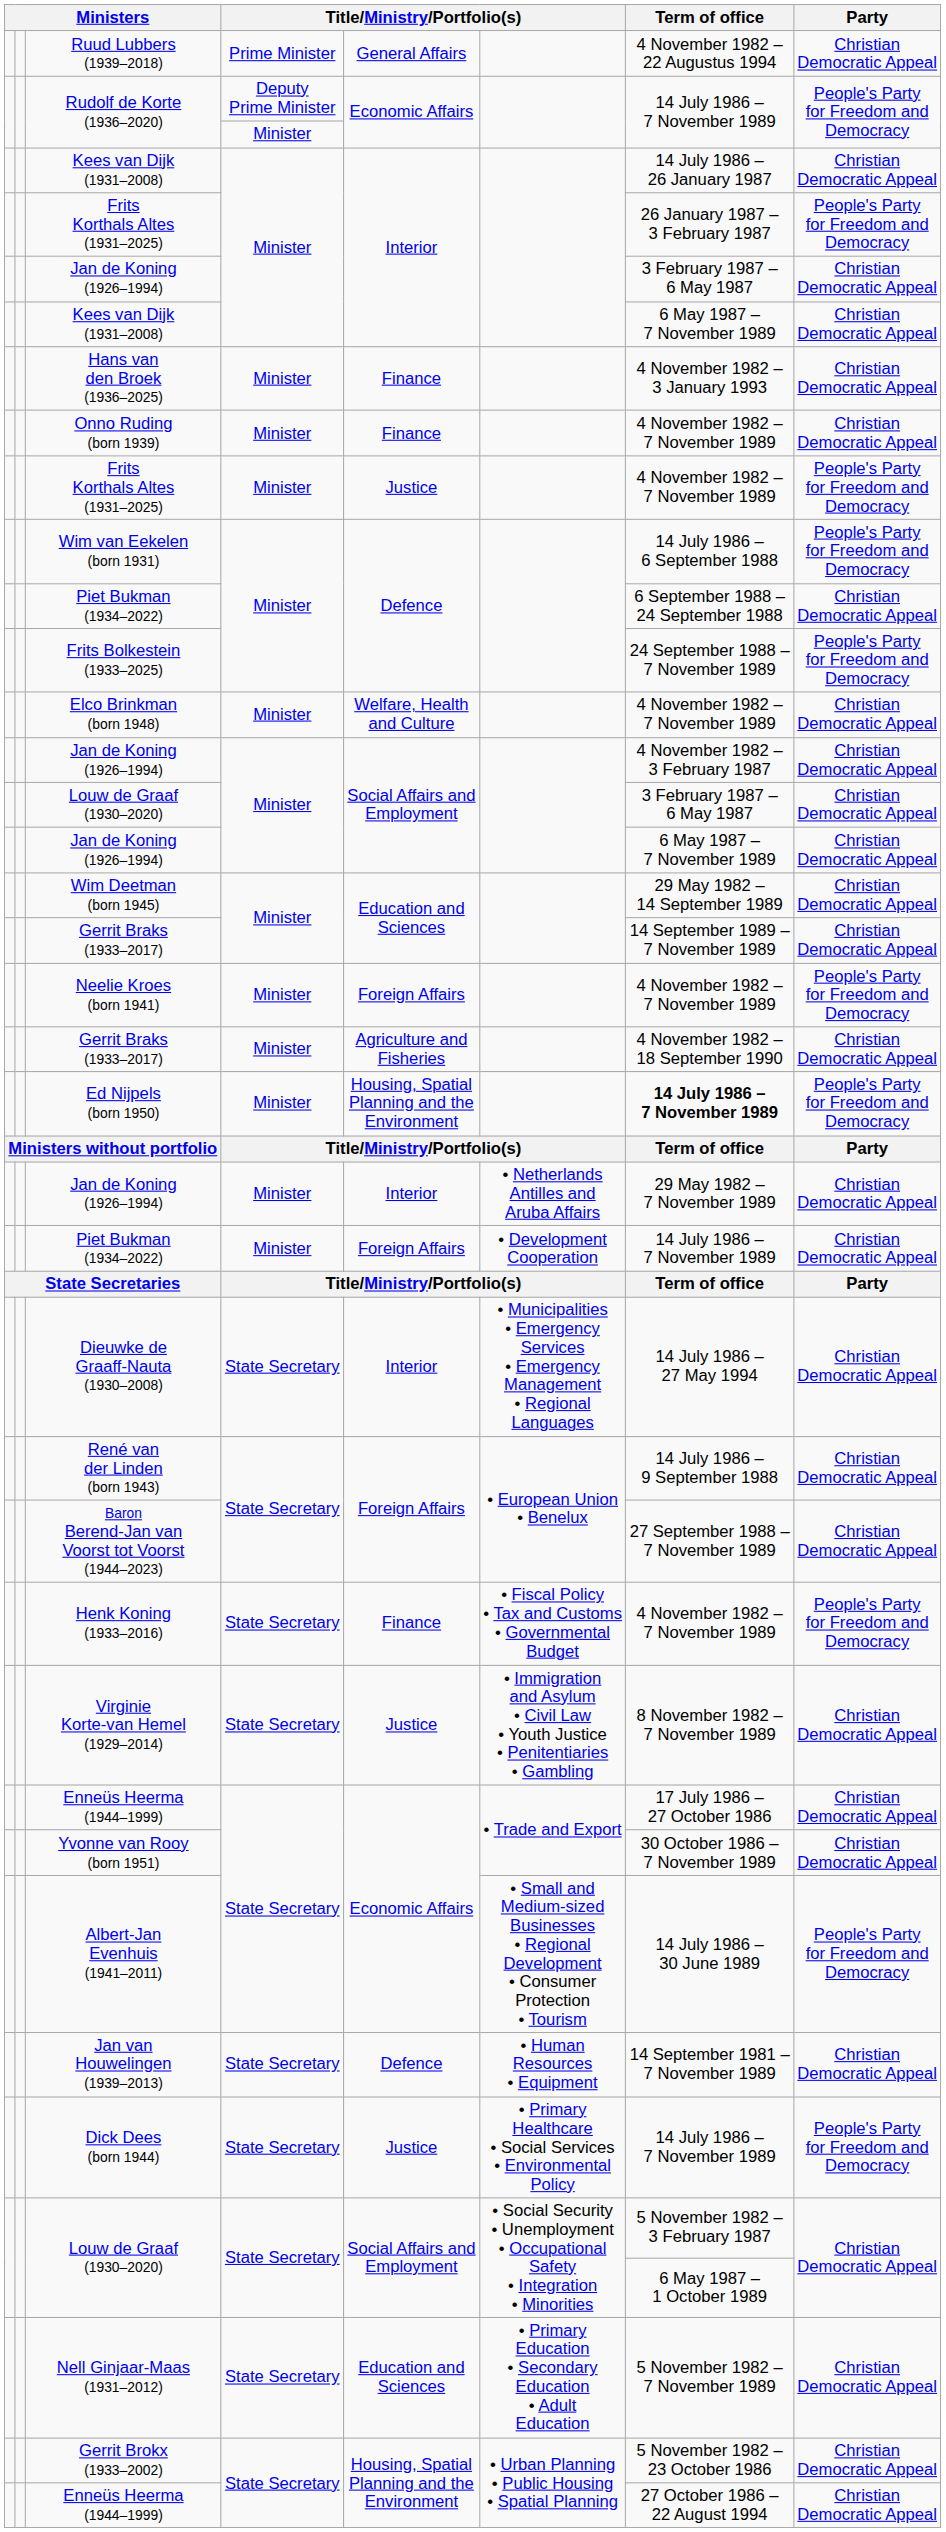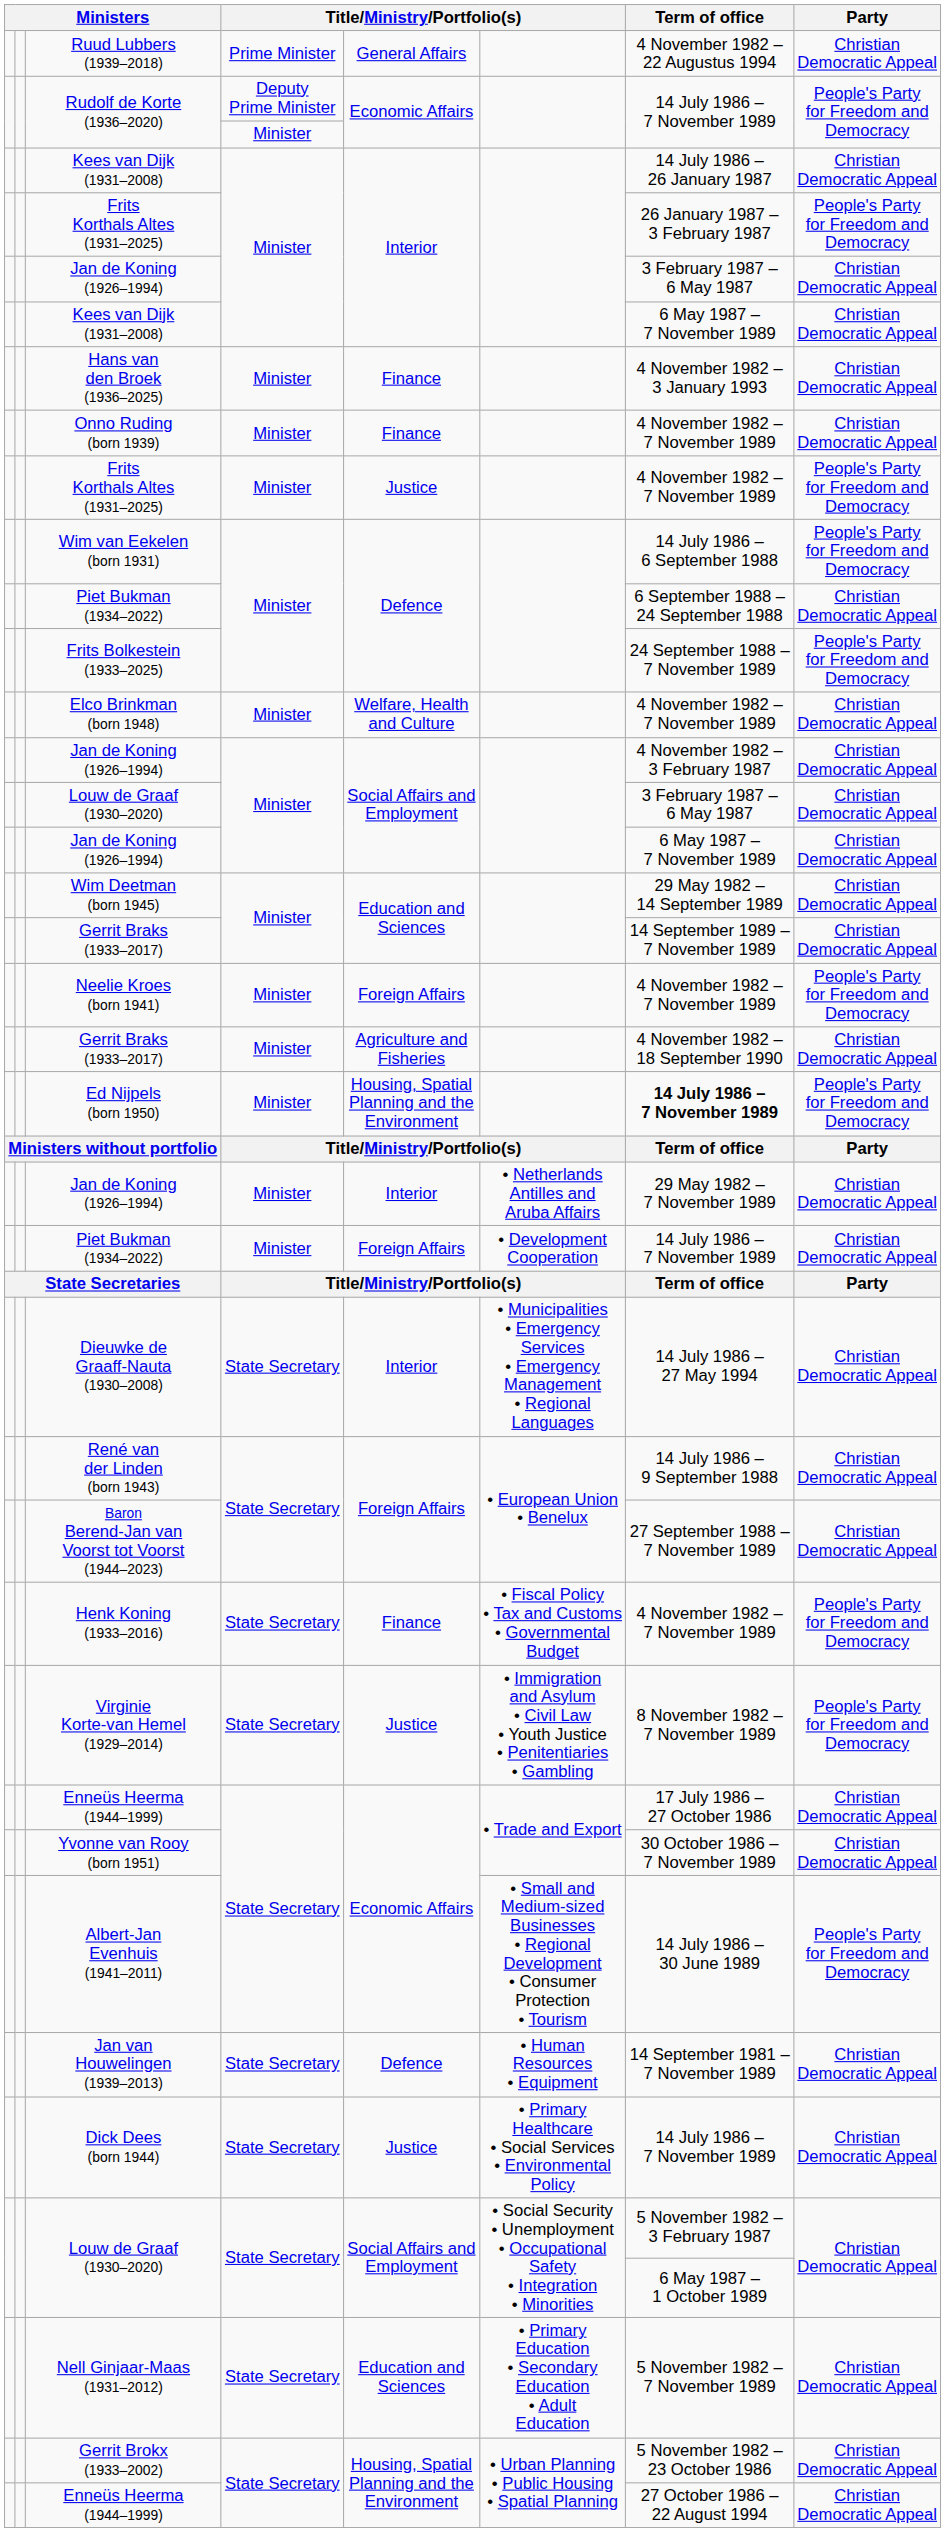Virginie Korte-van Hemel (1929–2014) | Party: Christian Democratic Appeal -> People's Party for Freedom and Democracy
Dick Dees (born 1944) | Party: People's Party for Freedom and Democracy -> Christian Democratic Appeal
